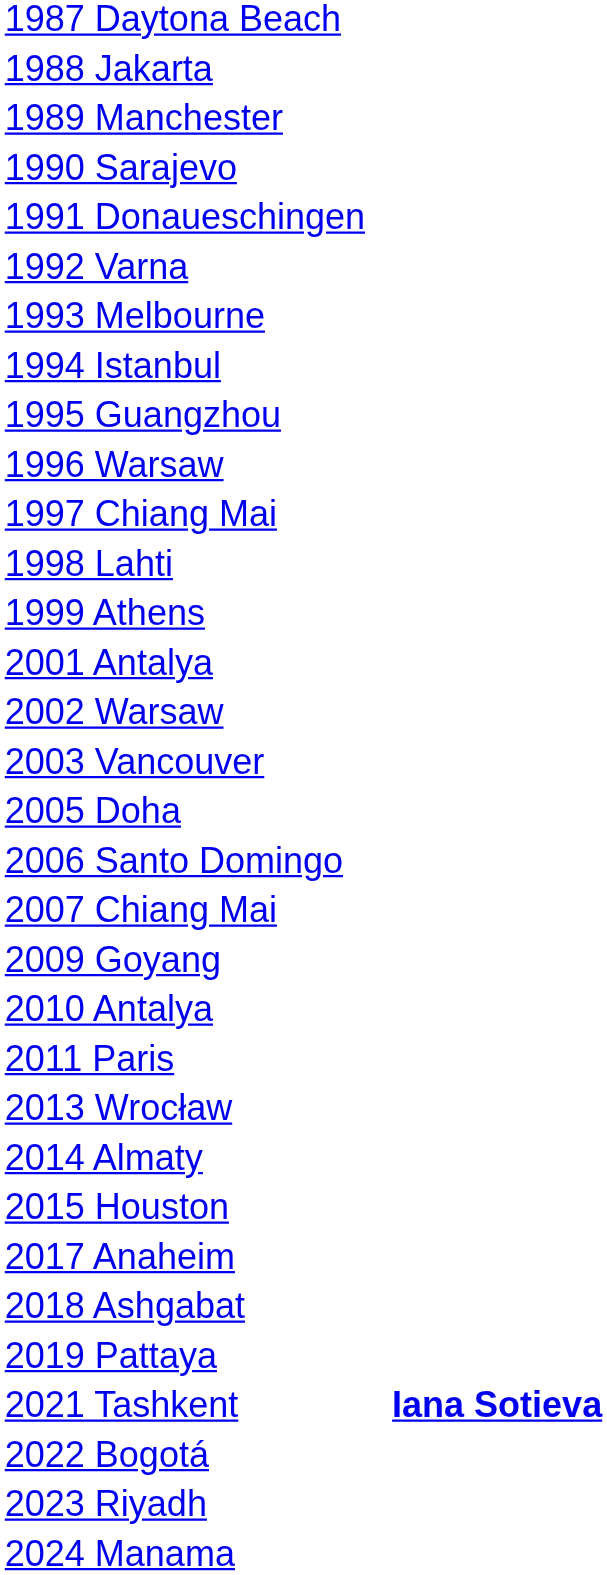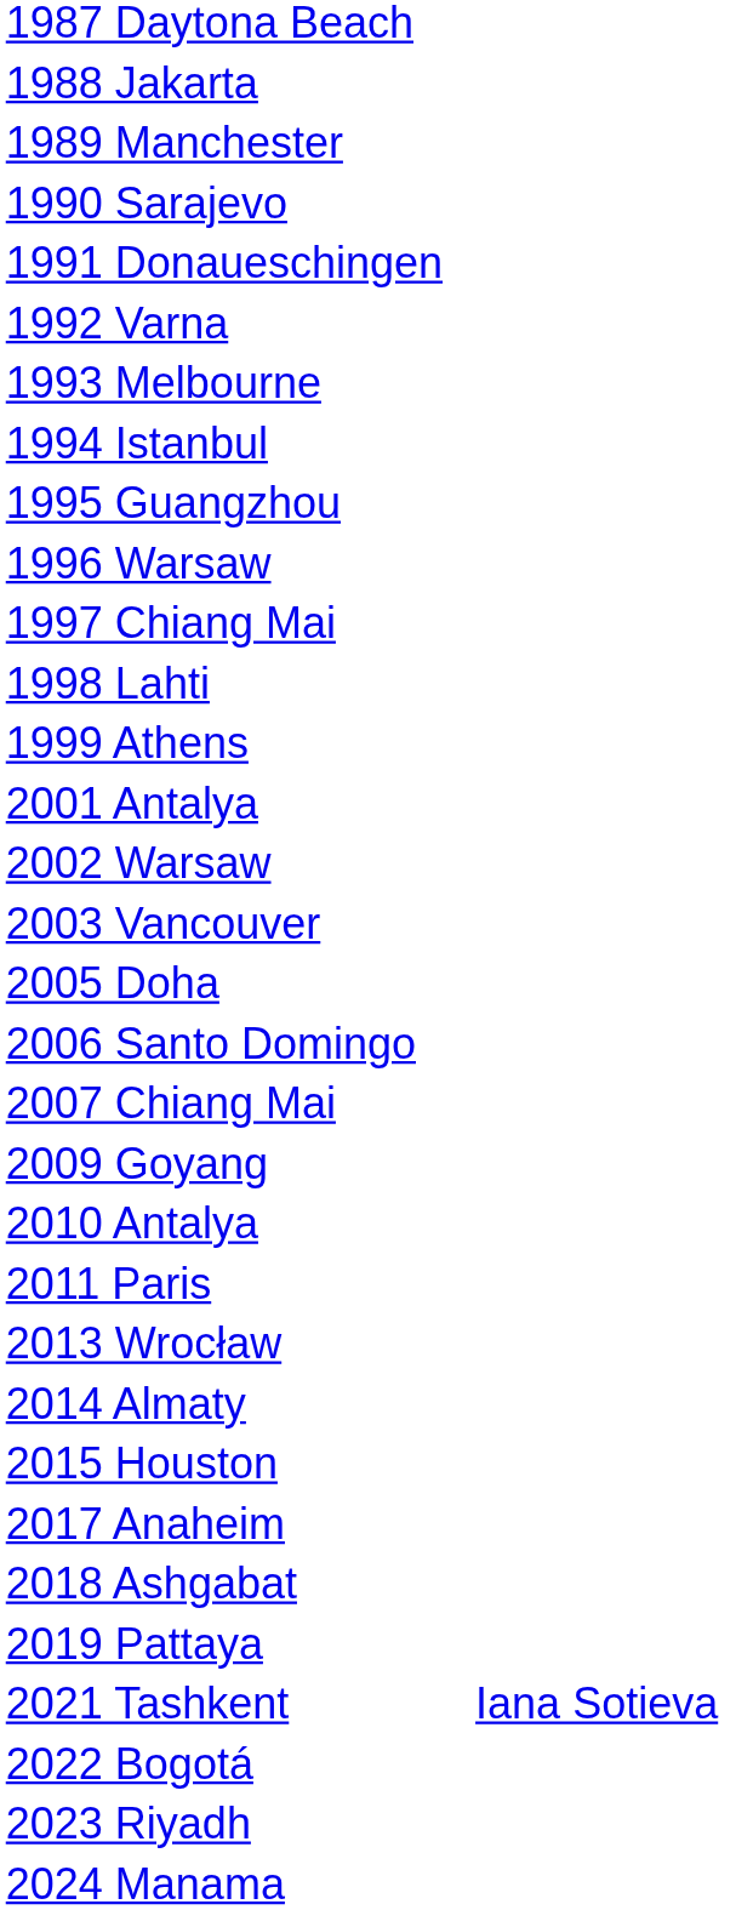2021 Tashkent | column 2: bold -> normal
